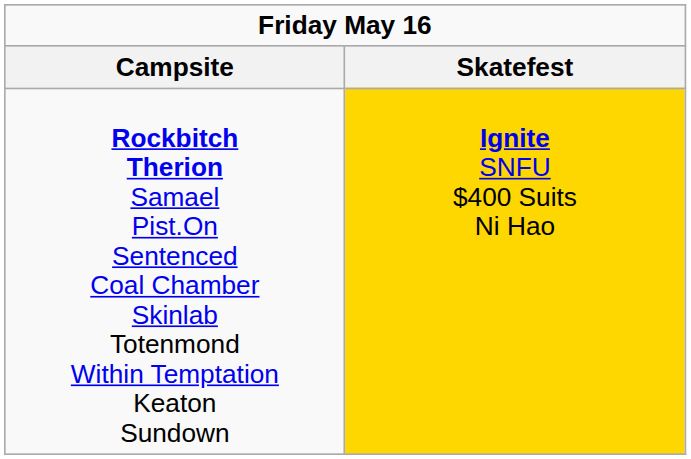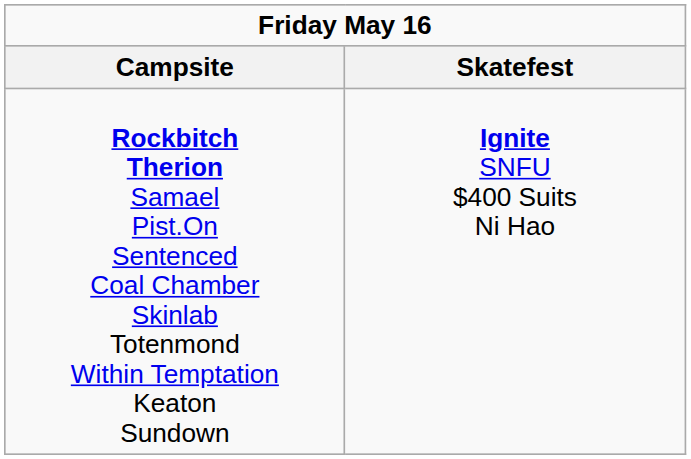row 3 | Skatefest: gold background -> no background
